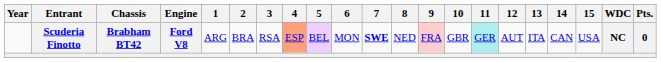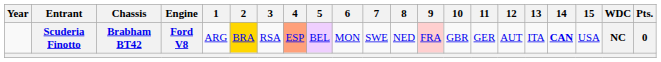Scuderia Finotto | 2: no background -> gold background
Scuderia Finotto | 7: bold -> normal
Scuderia Finotto | 11: paleturquoise background -> no background
Scuderia Finotto | 14: normal -> bold
